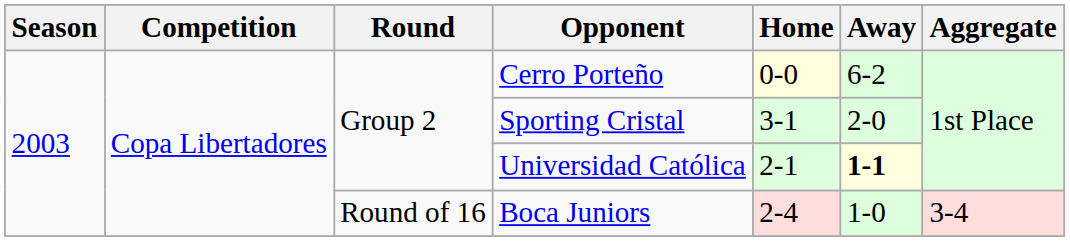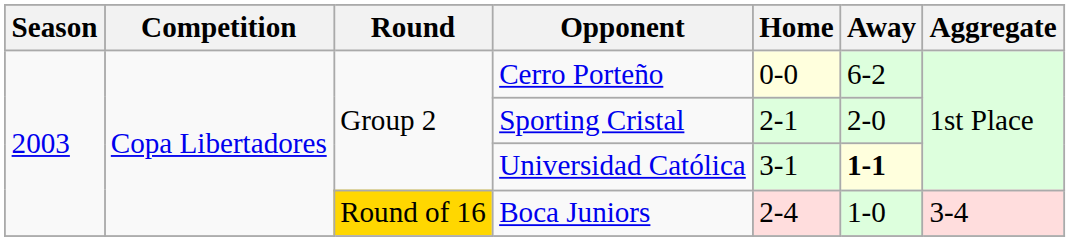Sporting Cristal | Home: 3-1 -> 2-1
Universidad Católica | Home: 2-1 -> 3-1
Boca Juniors | Round: no background -> gold background
